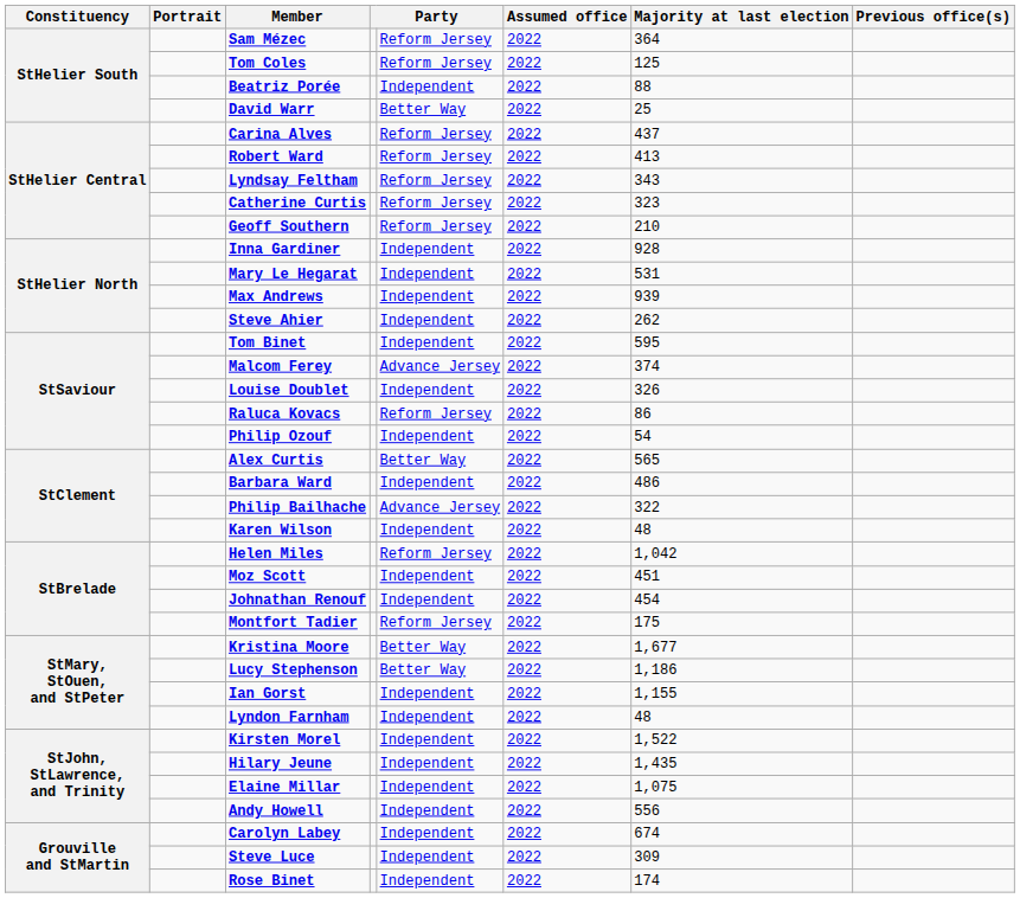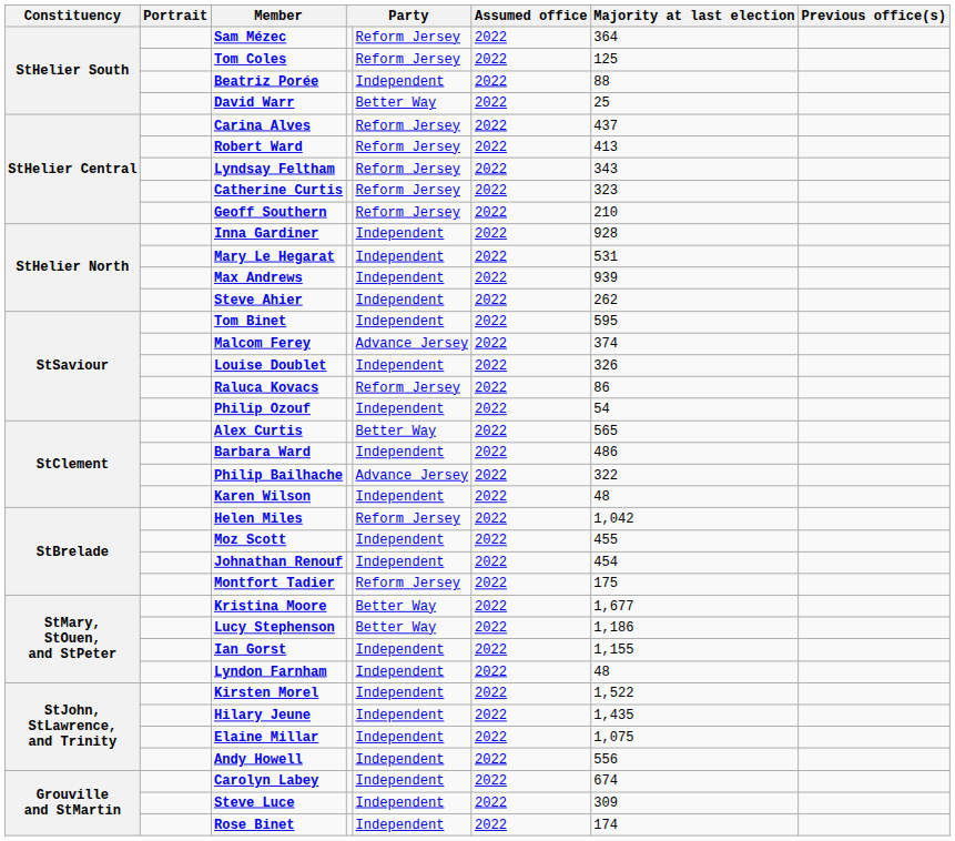Moz Scott | Majority at last election: 451 -> 455
